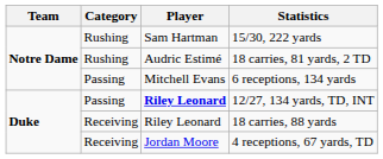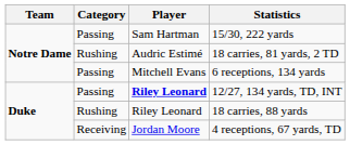15/30, 222 yards | Category: Rushing -> Passing
18 carries, 88 yards | Category: Receiving -> Rushing
